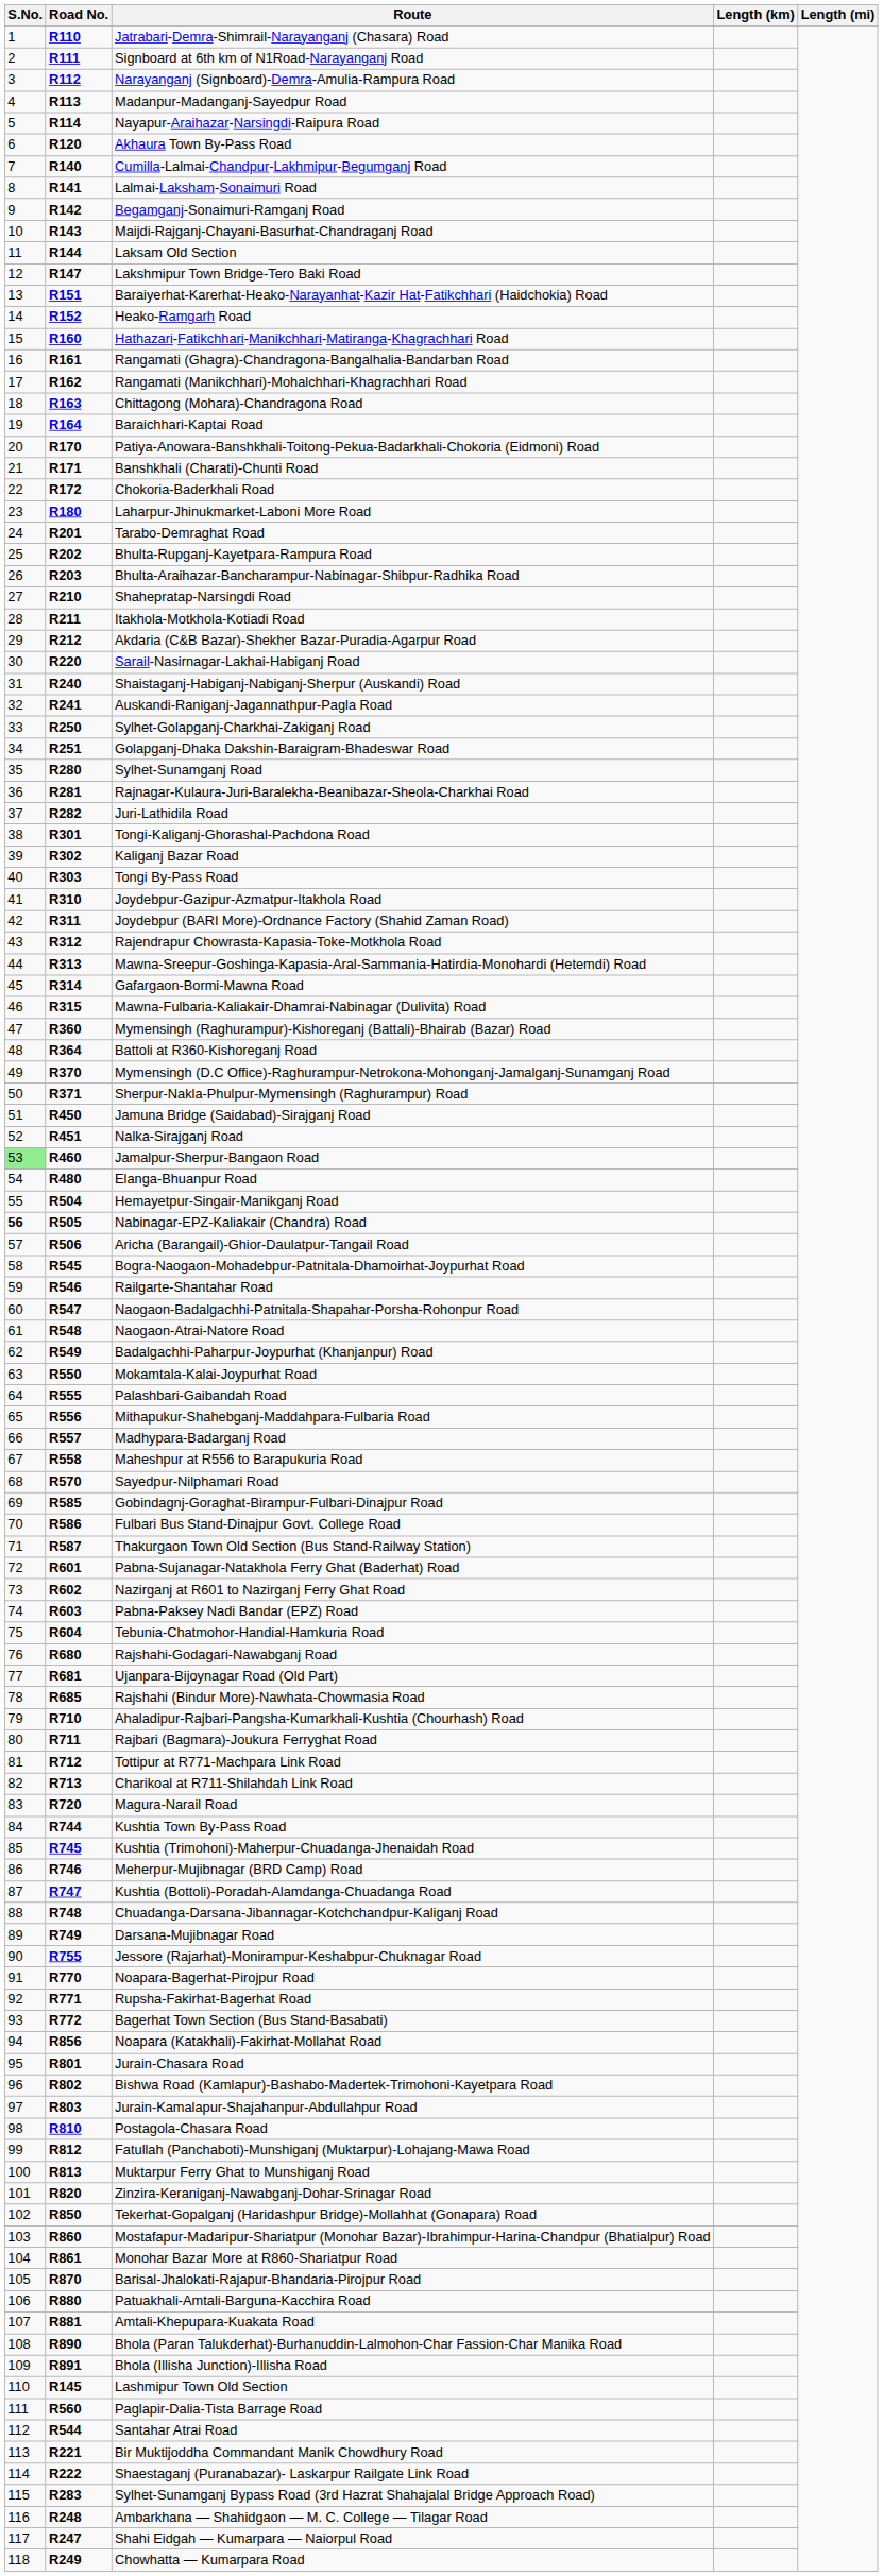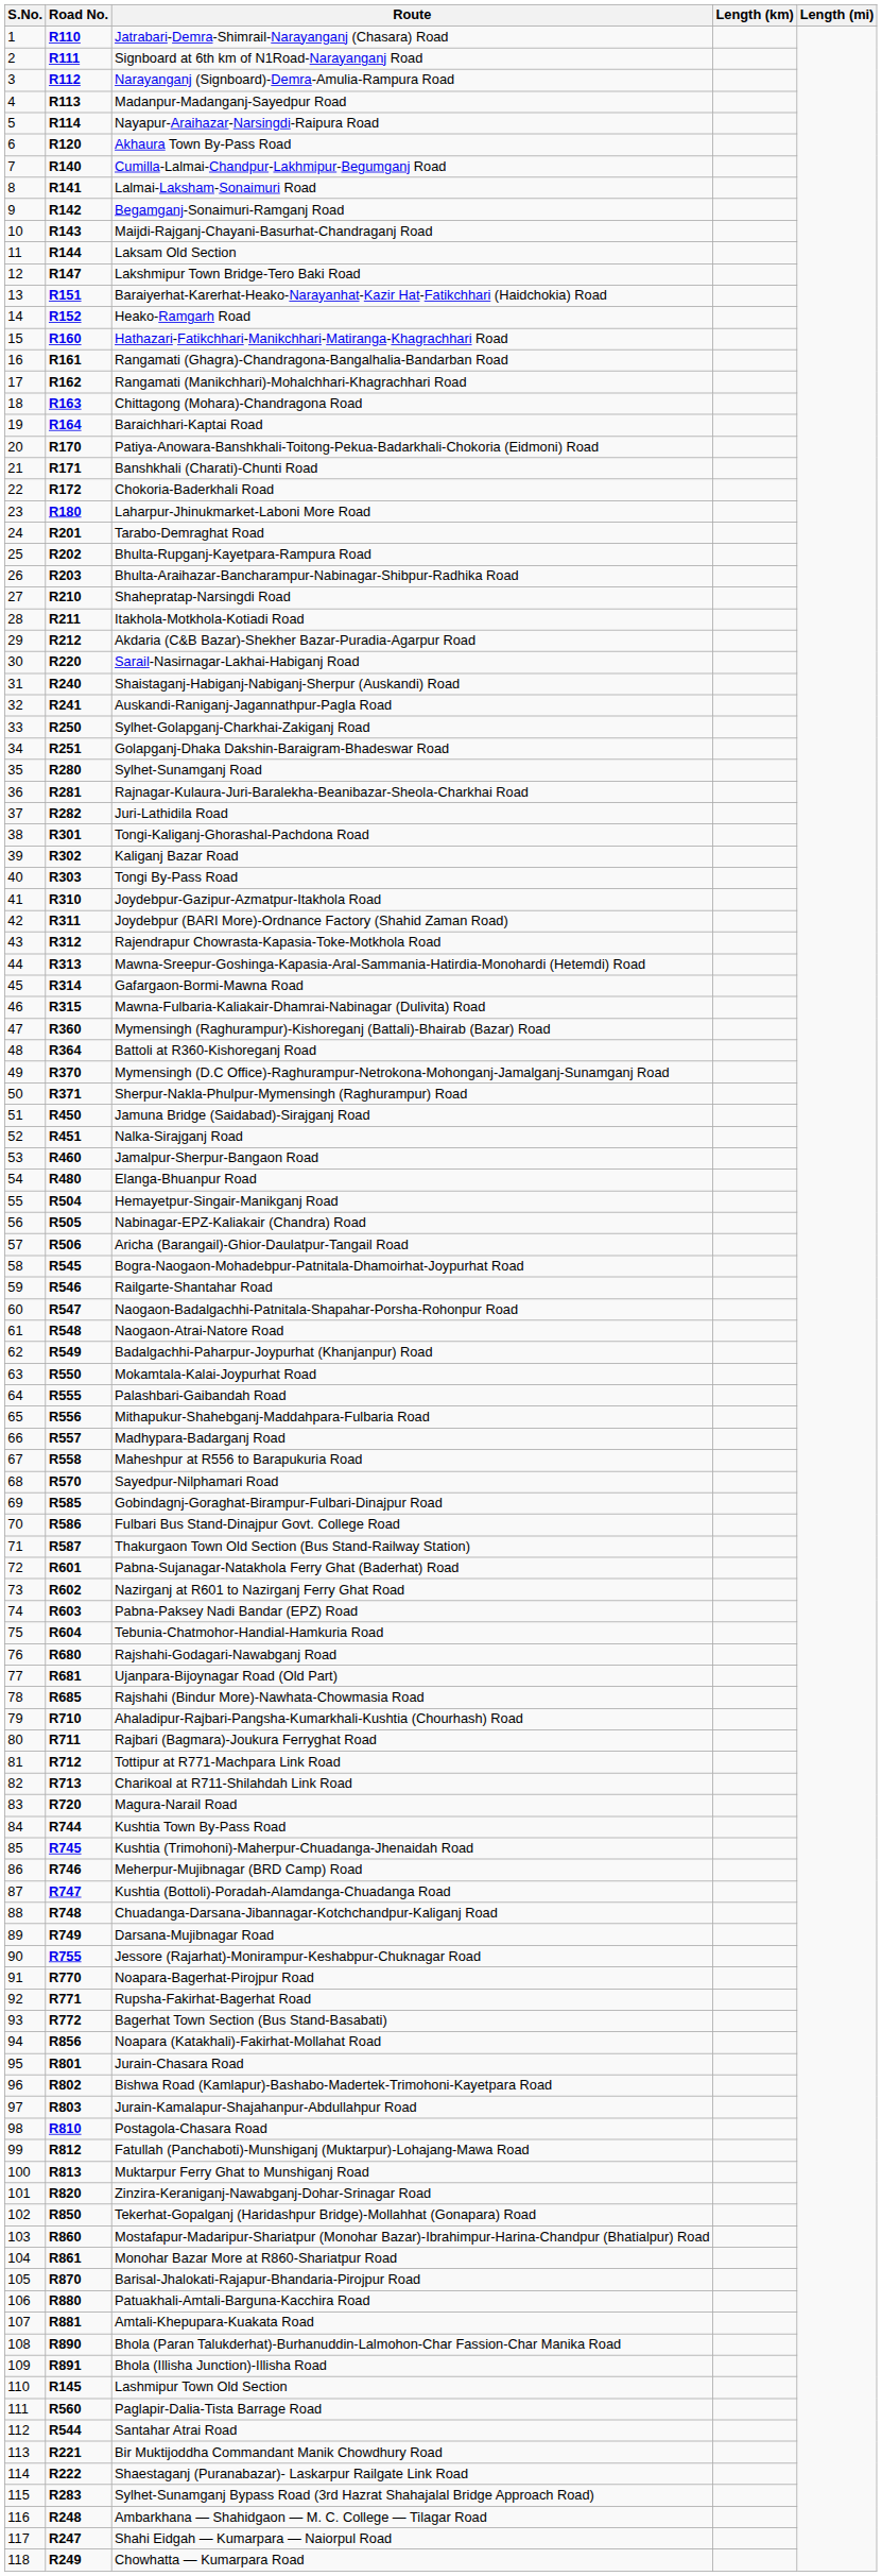Jamalpur-Sherpur-Bangaon Road | S.No.: lightgreen background -> no background
Nabinagar-EPZ-Kaliakair (Chandra) Road | S.No.: bold -> normal
